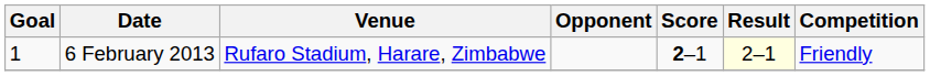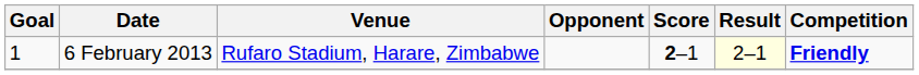6 February 2013 | Competition: normal -> bold
